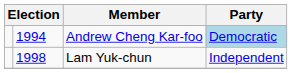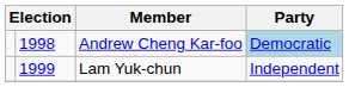Andrew Cheng Kar-foo | column 2: 1994 -> 1998
Lam Yuk-chun | column 2: 1998 -> 1999
